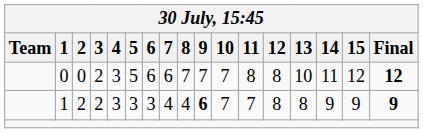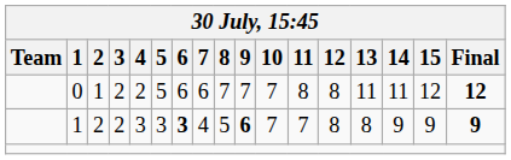row 3 | 2: 0 -> 1
row 3 | 4: 3 -> 2
row 3 | 13: 10 -> 11
row 4 | 6: normal -> bold
row 4 | 8: 4 -> 5
